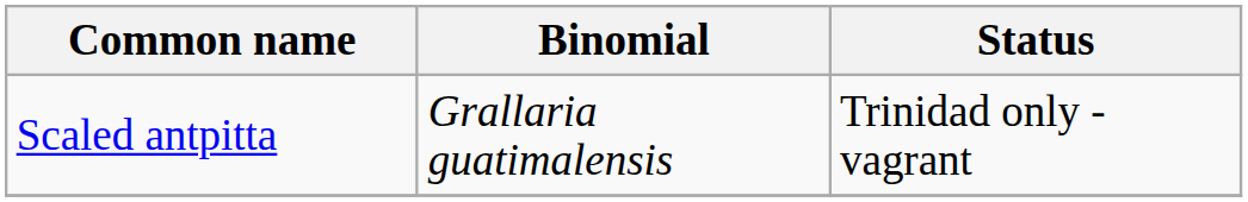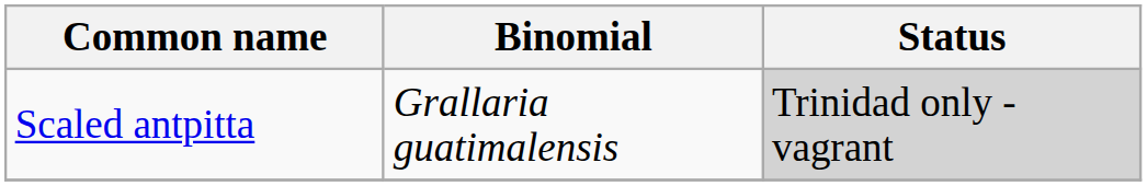Scaled antpitta | Status: no background -> lightgrey background
